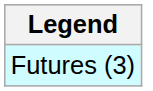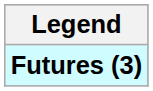row 2 | column 1: normal -> bold
